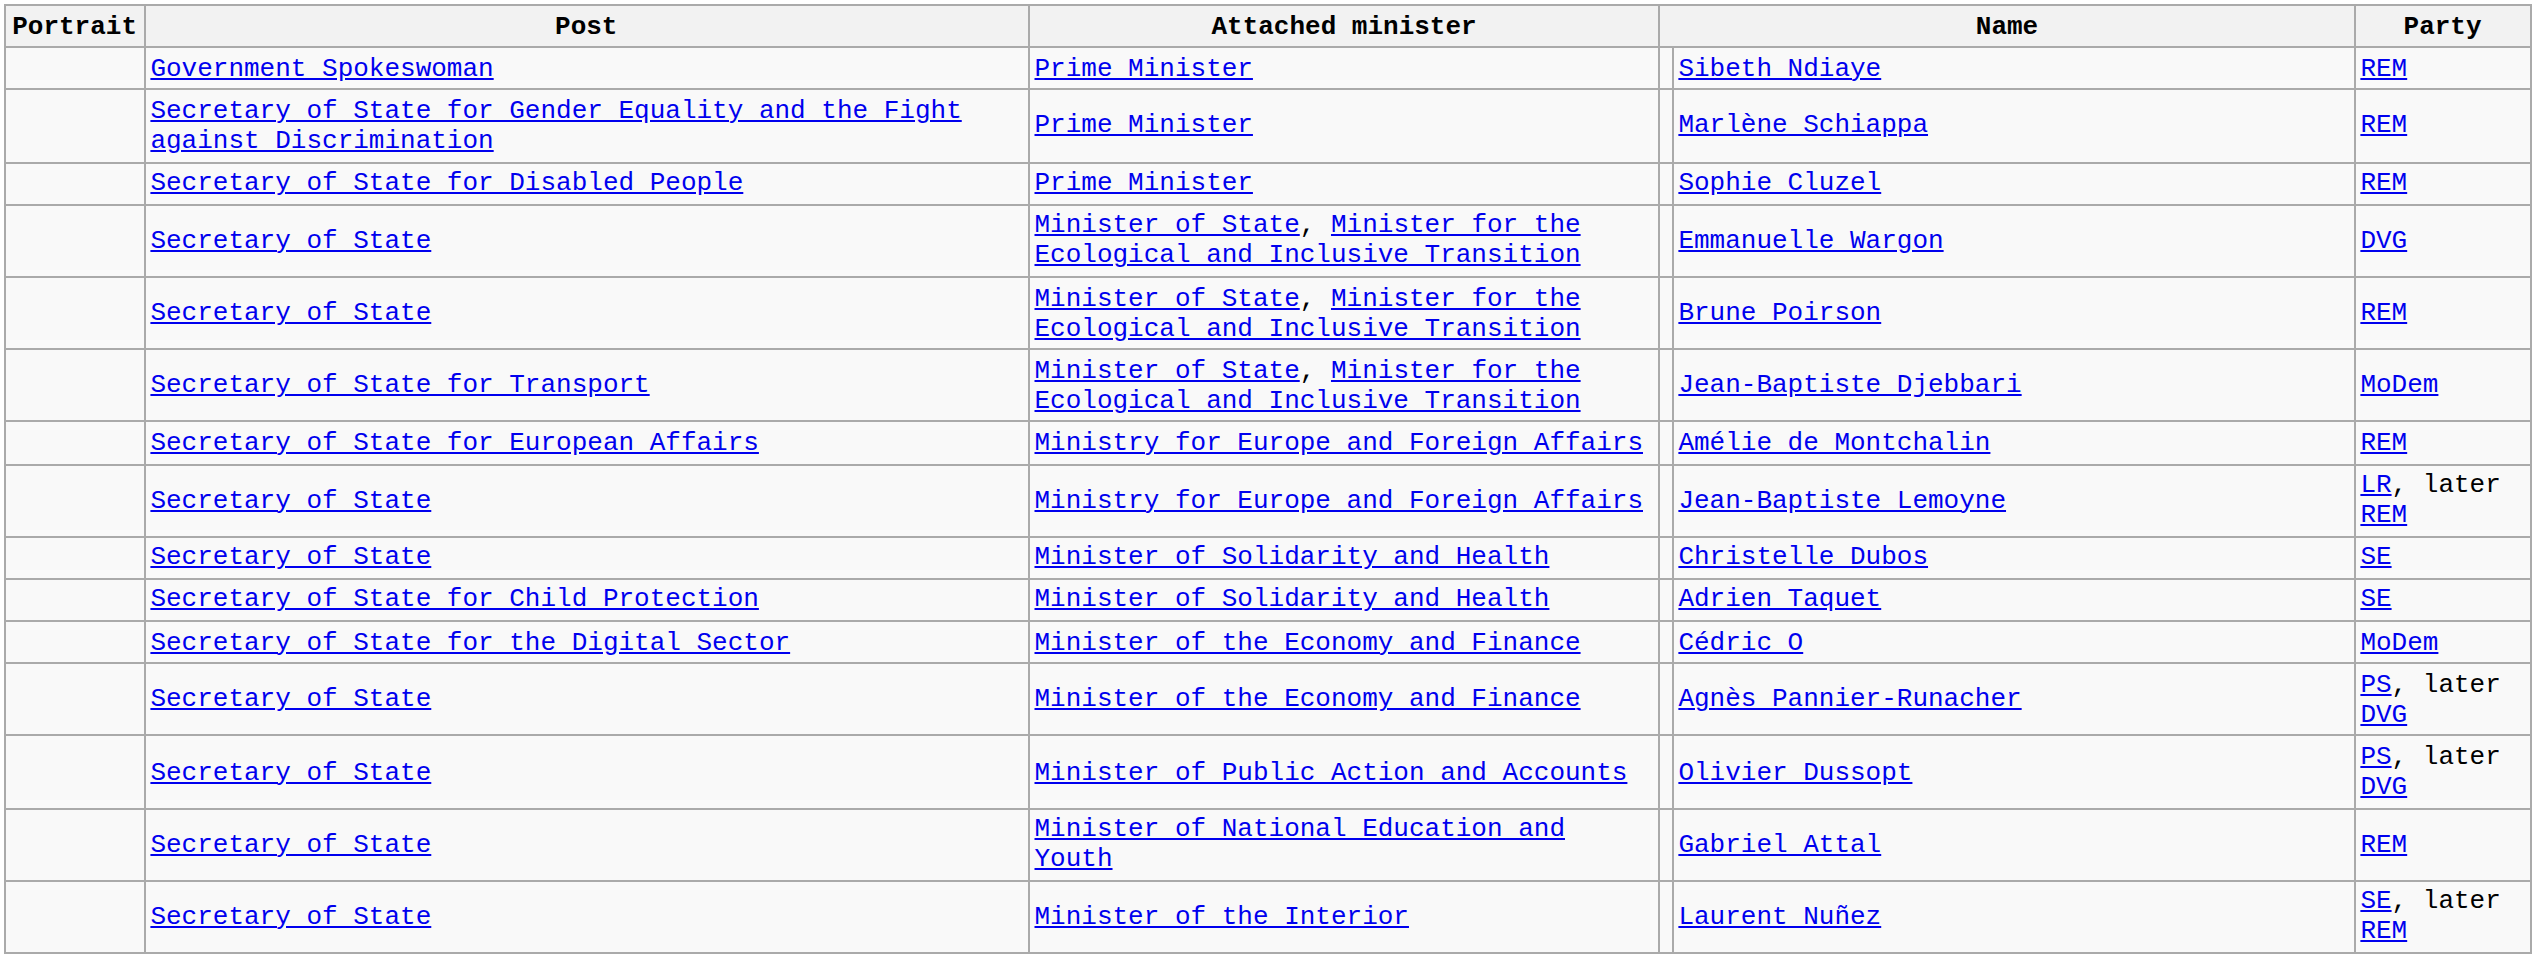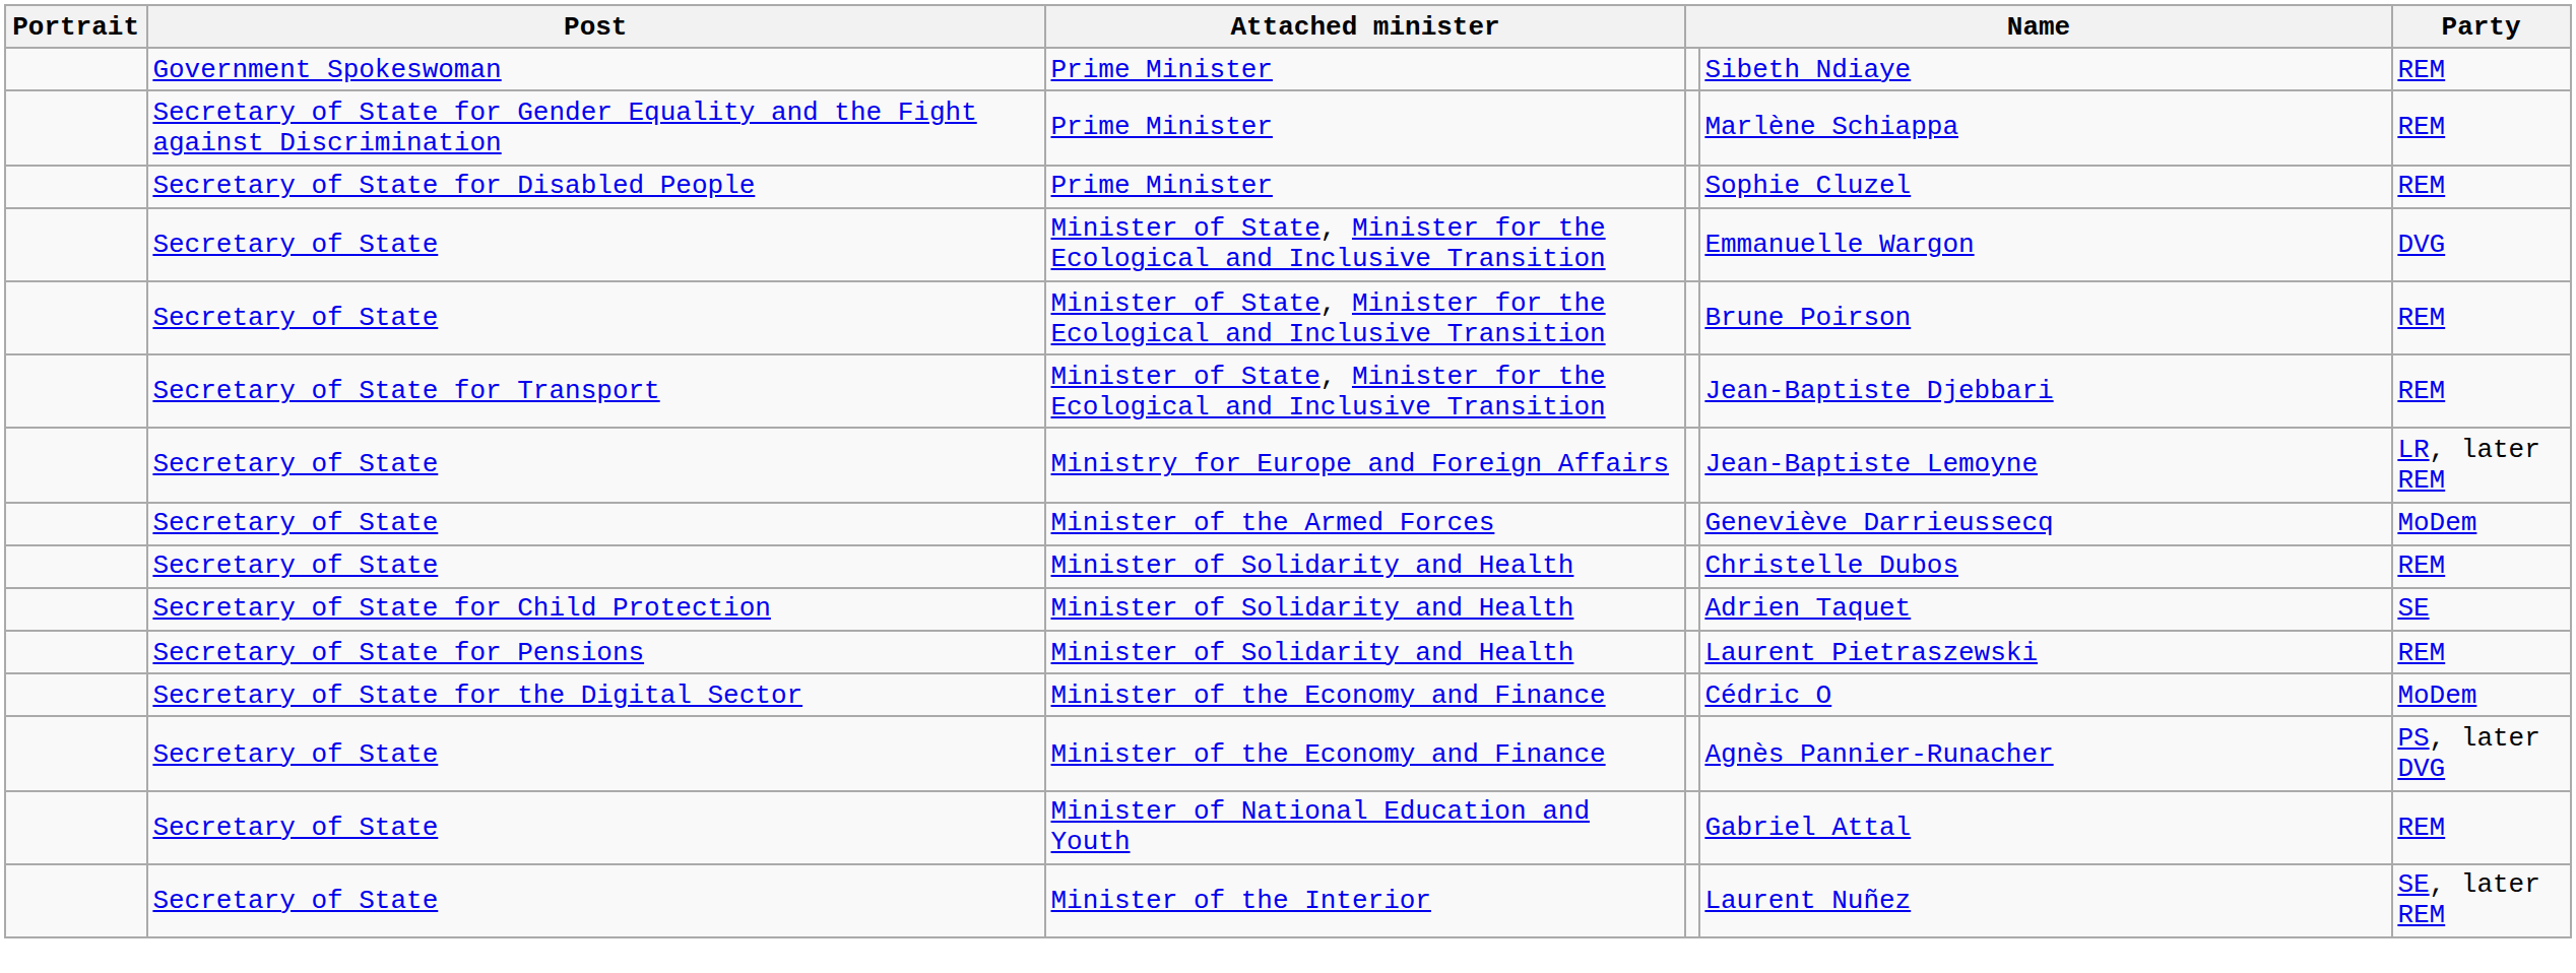Secretary of State for Transport | Party: MoDem -> REM
- row: Secretary of State for European Affairs | Ministry for Europe and Foreign Affairs | Amélie de Montchalin | REM
+ row: Secretary of State | Minister of the Armed Forces | Geneviève Darrieussecq | MoDem
Secretary of State / Minister of Solidarity and Health | Party: SE -> REM
+ row: Secretary of State for Pensions | Minister of Solidarity and Health | Laurent Pietraszewski | REM
- row: Secretary of State | Minister of Public Action and Accounts | Olivier Dussopt | PS, later DVG
